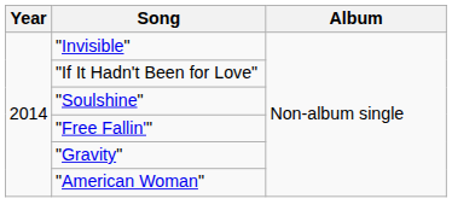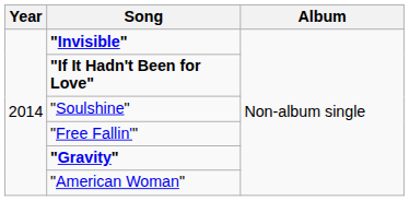"Invisible" | Song: normal -> bold
"If It Hadn't Been for Love" | Song: normal -> bold
"Gravity" | Song: normal -> bold
